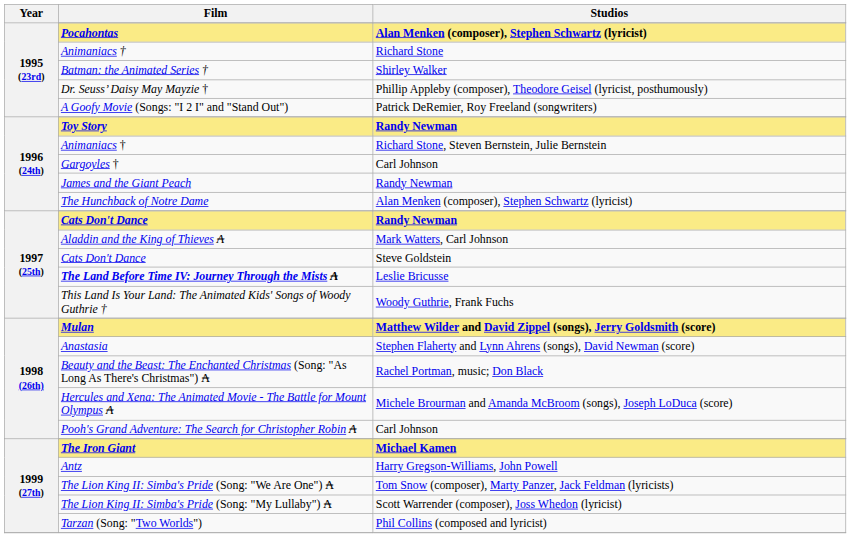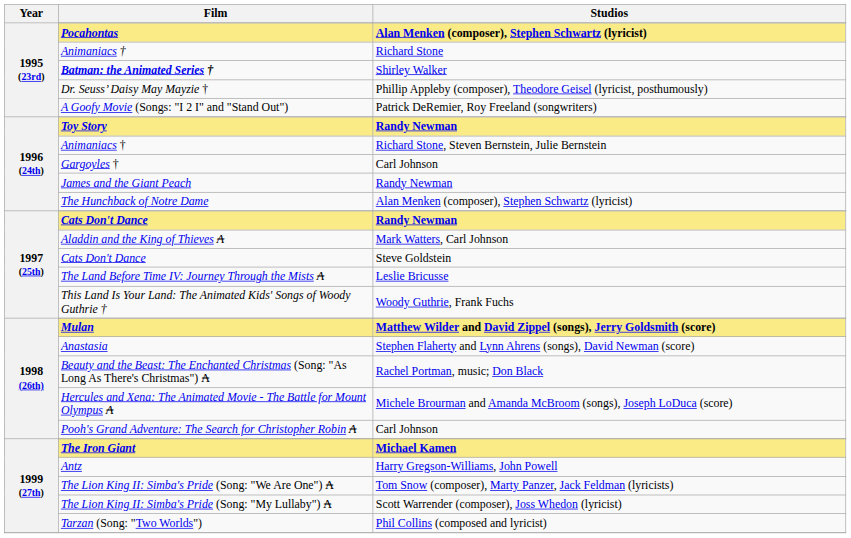Batman: the Animated Series † | Film: normal -> bold
The Land Before Time IV: Journey Through the Mists ₳ | Film: bold -> normal
